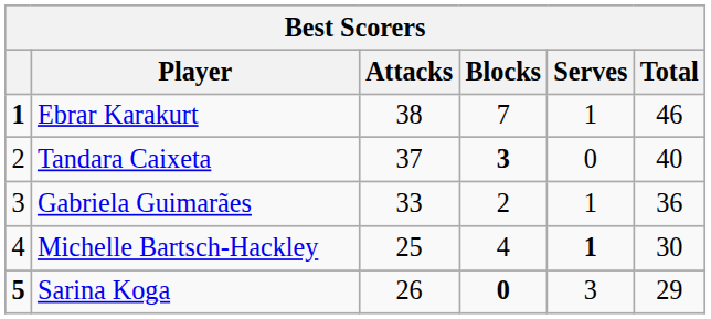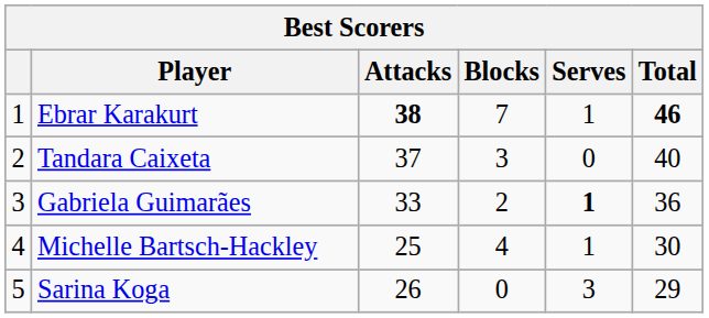Ebrar Karakurt | column 1: bold -> normal
Ebrar Karakurt | Attacks: normal -> bold
Ebrar Karakurt | Total: normal -> bold
Tandara Caixeta | Blocks: bold -> normal
Gabriela Guimarães | Serves: normal -> bold
Michelle Bartsch-Hackley | Serves: bold -> normal
Sarina Koga | column 1: bold -> normal
Sarina Koga | Blocks: bold -> normal
